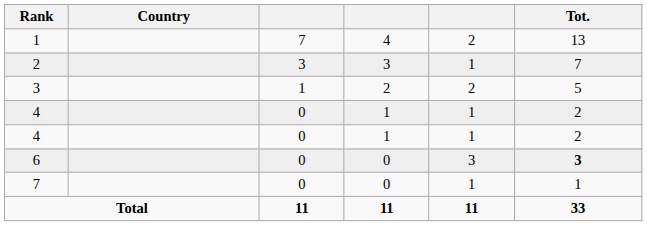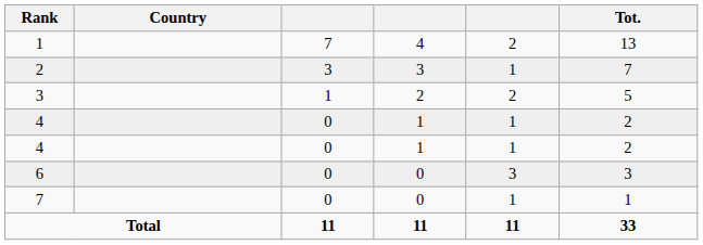6 | Tot.: bold -> normal
